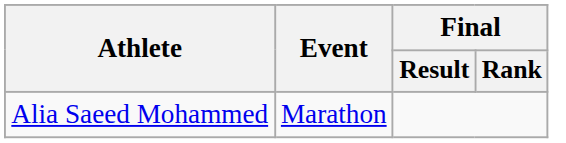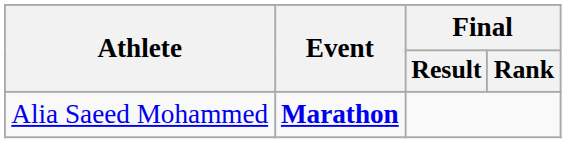Alia Saeed Mohammed | Event: normal -> bold
